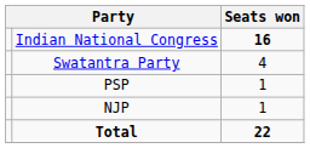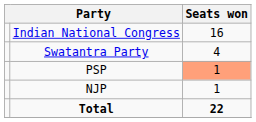Indian National Congress | Seats won: bold -> normal
PSP | Seats won: no background -> lightsalmon background
